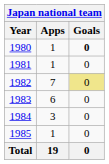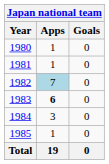1980 | Goals: bold -> normal
1982 | Apps: no background -> lightblue background
1982 | Goals: khaki background -> no background
1983 | Apps: normal -> bold
